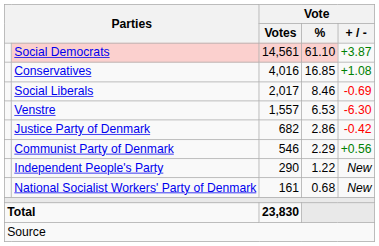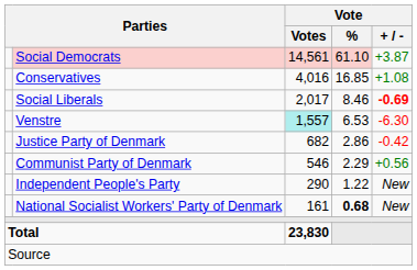Social Liberals | Vote / + / -: normal -> bold
Venstre | Vote / Votes: no background -> paleturquoise background
National Socialist Workers' Party of Denmark | Vote / %: normal -> bold
